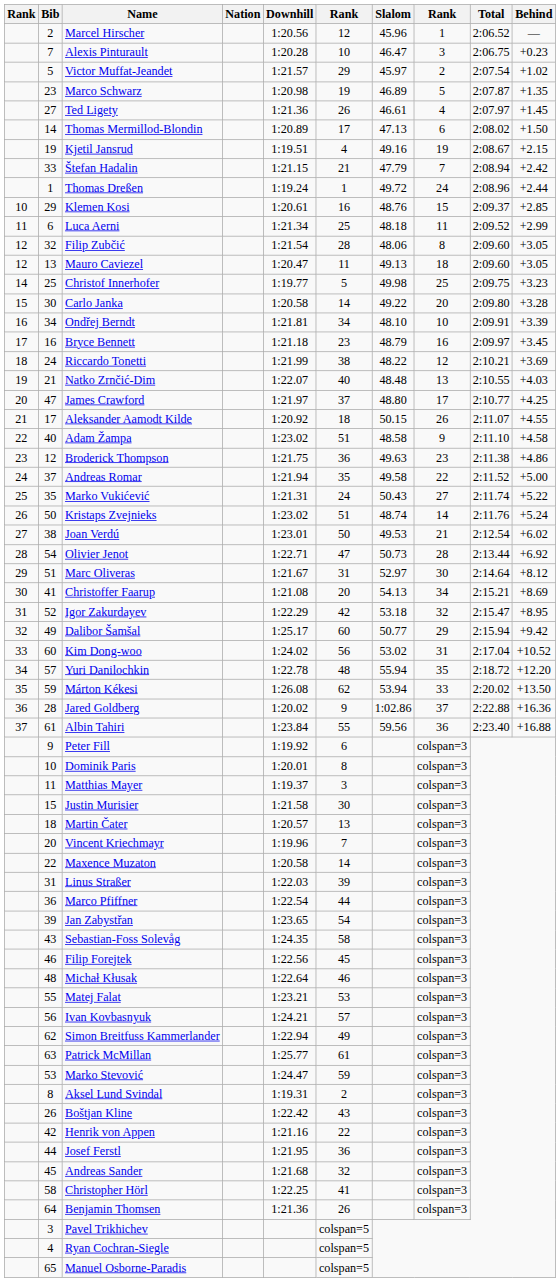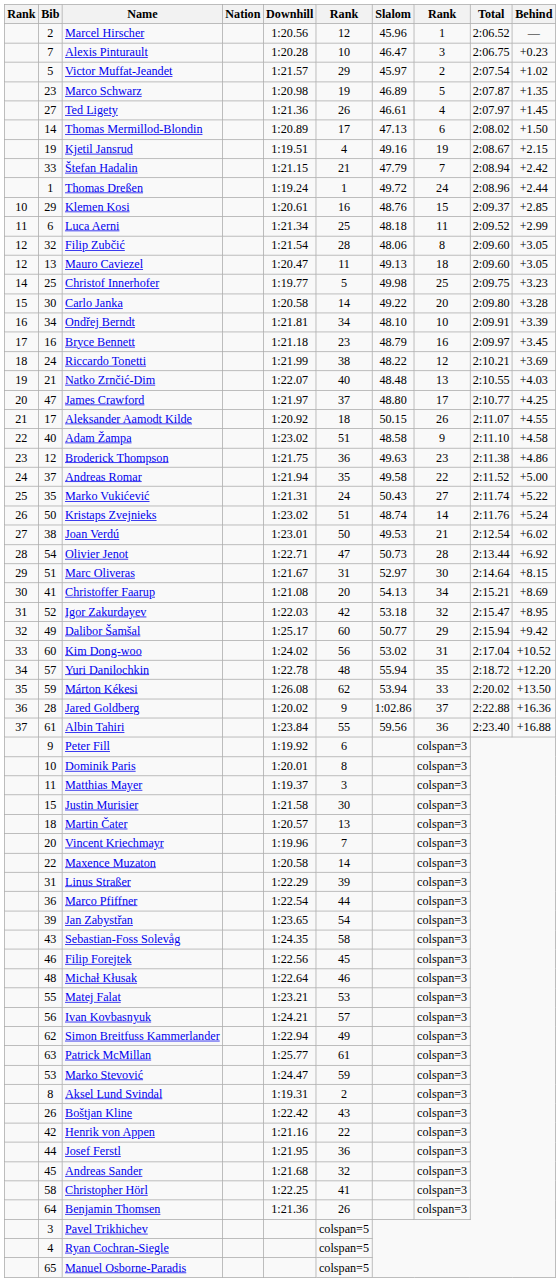Marc Oliveras | Behind: +8.12 -> +8.15
Igor Zakurdayev | Downhill: 1:22.29 -> 1:22.03
Linus Straßer | Downhill: 1:22.03 -> 1:22.29
